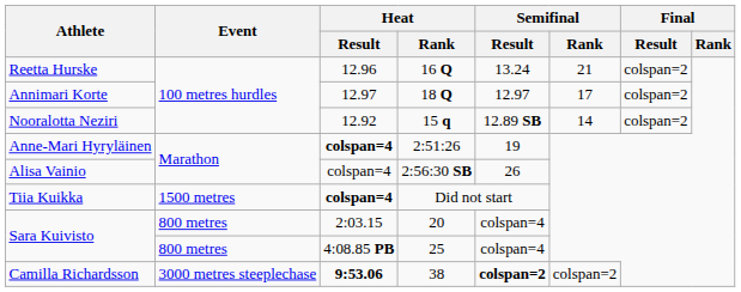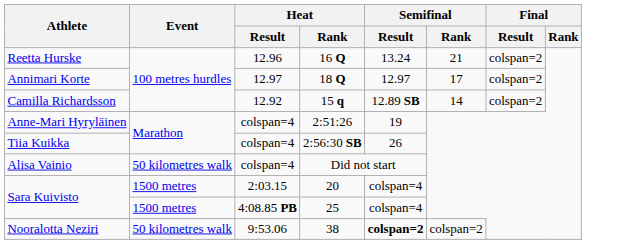15 q | Athlete: Nooralotta Neziri -> Camilla Richardsson
2:51:26 | Heat / Result: bold -> normal
2:56:30 SB | Athlete: Alisa Vainio -> Tiia Kuikka
Did not start | Athlete: Tiia Kuikka -> Alisa Vainio
Did not start | Event: 1500 metres -> 50 kilometres walk
Did not start | Heat / Result: bold -> normal
20 | Event: 800 metres -> 1500 metres
25 | Event: 800 metres -> 1500 metres
38 | Athlete: Camilla Richardsson -> Nooralotta Neziri
38 | Event: 3000 metres steeplechase -> 50 kilometres walk
38 | Heat / Result: bold -> normal
